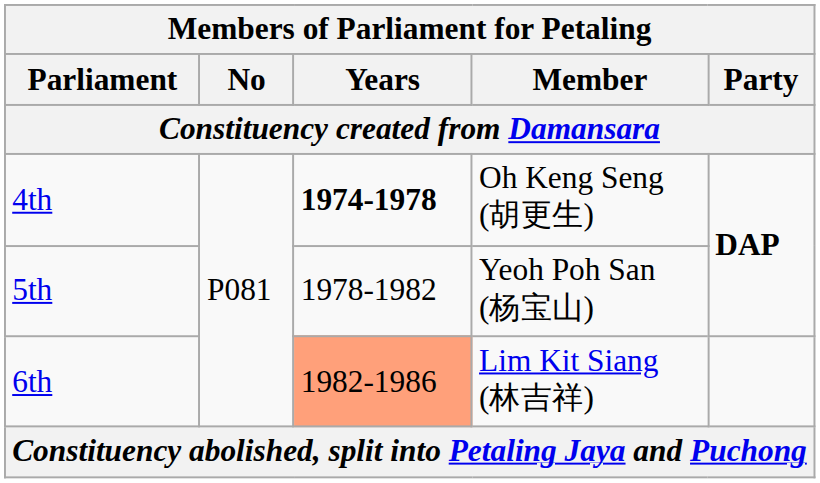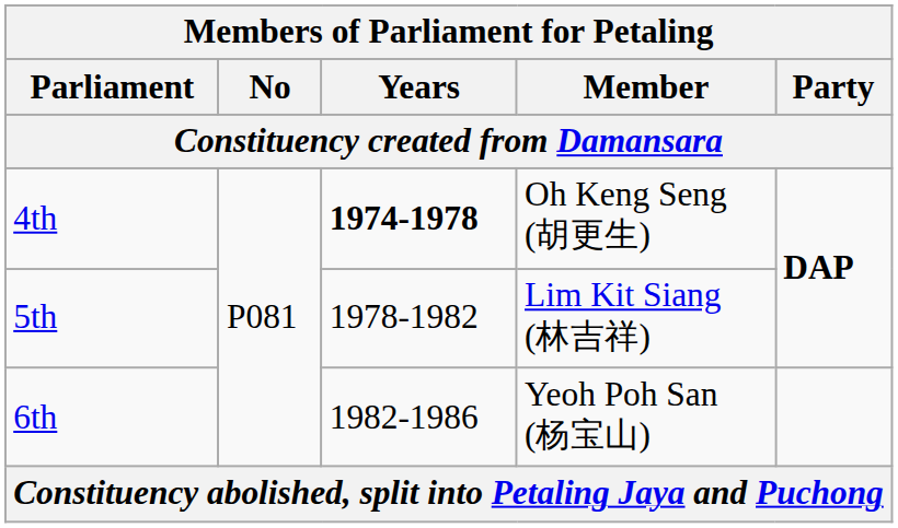5th | Member: Yeoh Poh San (杨宝山) -> Lim Kit Siang (林吉祥)
6th | Years: lightsalmon background -> no background
6th | Member: Lim Kit Siang (林吉祥) -> Yeoh Poh San (杨宝山)
